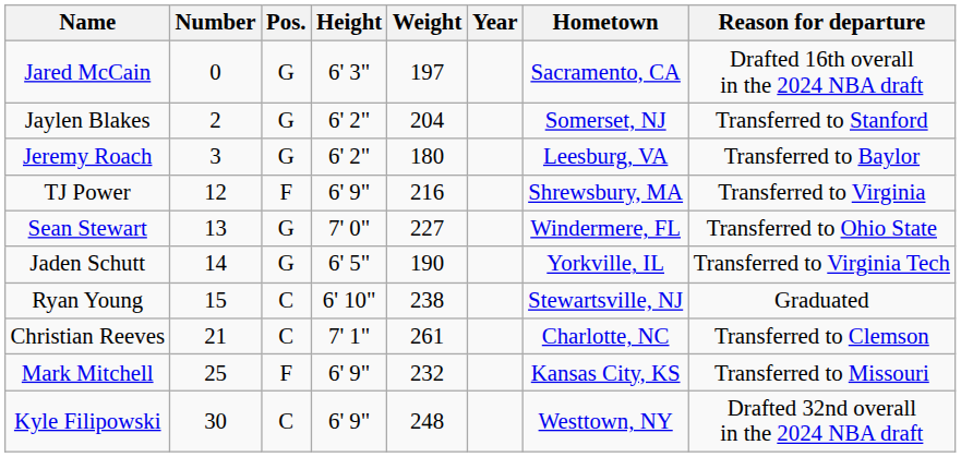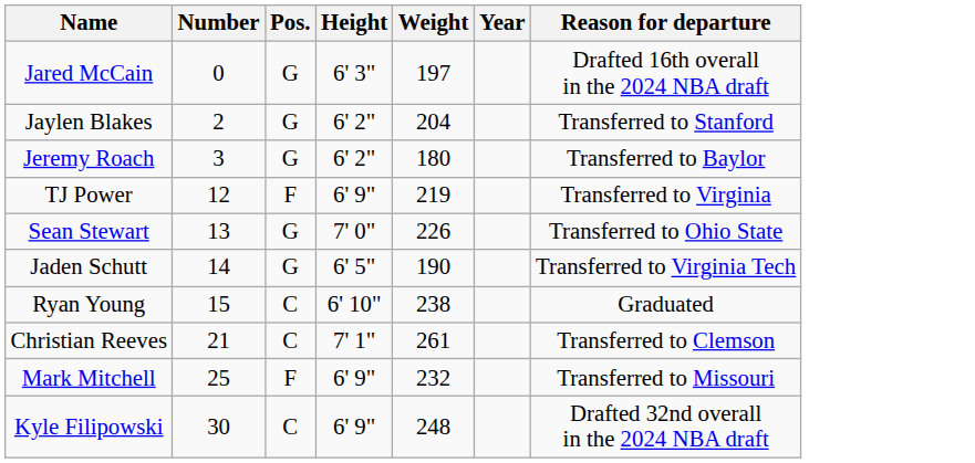- column: Hometown | Sacramento, CA | Somerset, NJ | Leesburg, VA | Shrewsbury, MA | Windermere, FL | Yorkville, IL | Stewartsville, NJ | Charlotte, NC | Kansas City, KS | Westtown, NY
TJ Power | Weight: 216 -> 219
Sean Stewart | Weight: 227 -> 226
